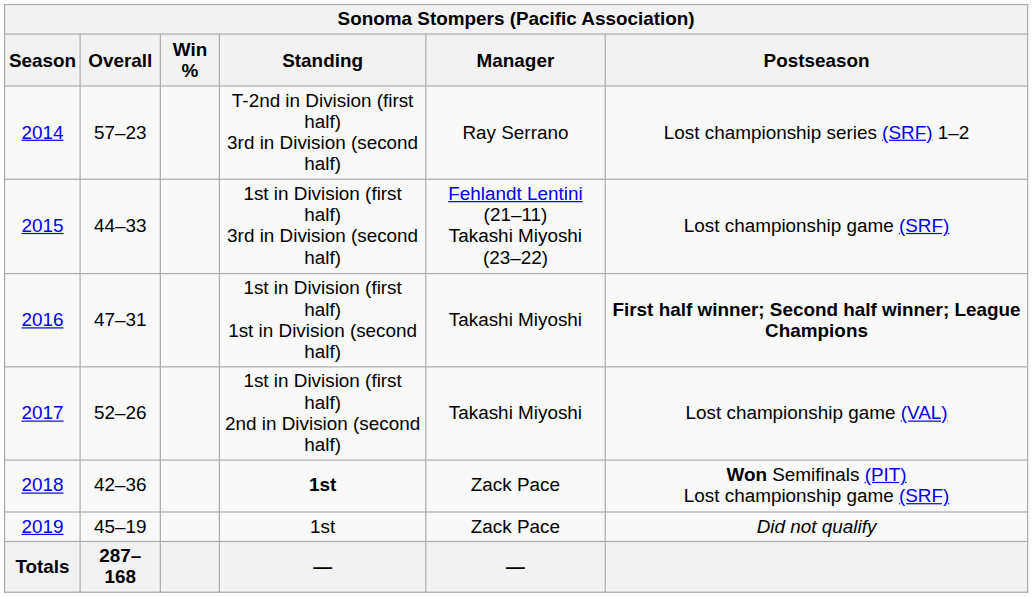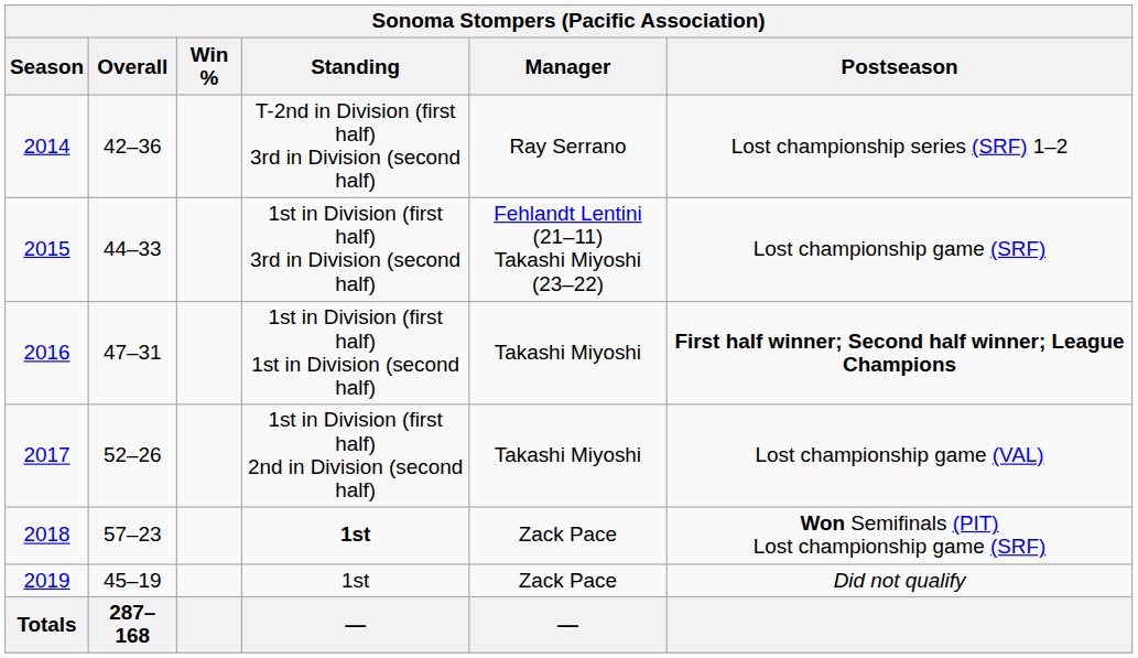2014 | Overall: 57–23 -> 42–36
2018 | Overall: 42–36 -> 57–23
